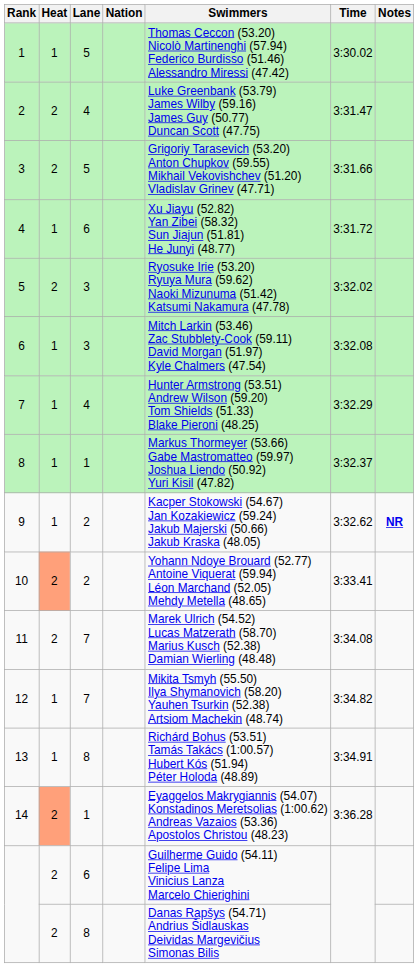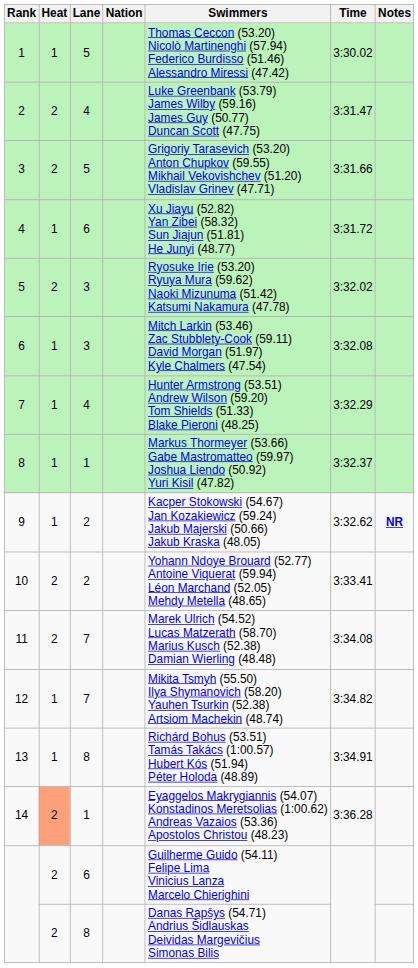10 | Heat: lightsalmon background -> no background
